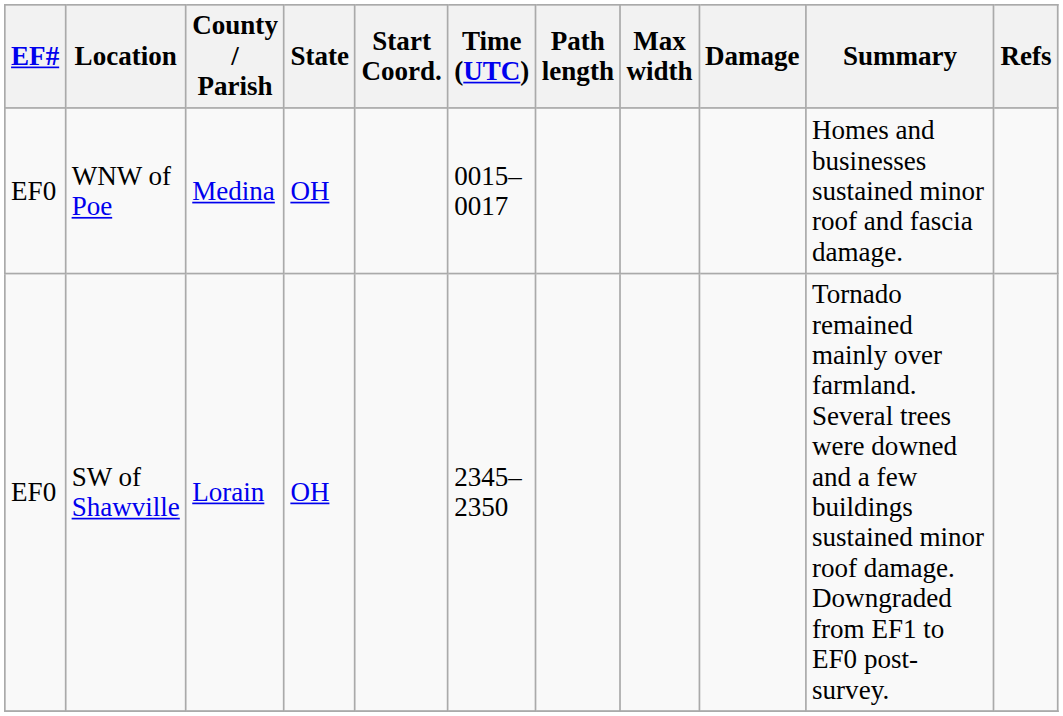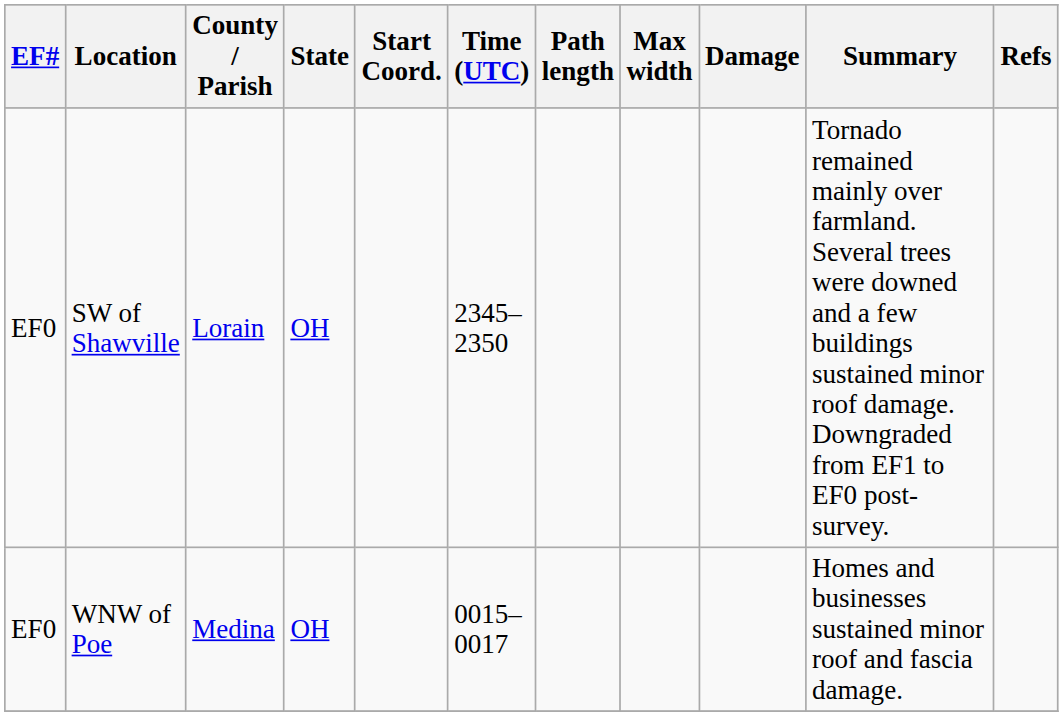rows swapped: SW of Shawville <-> WNW of Poe
